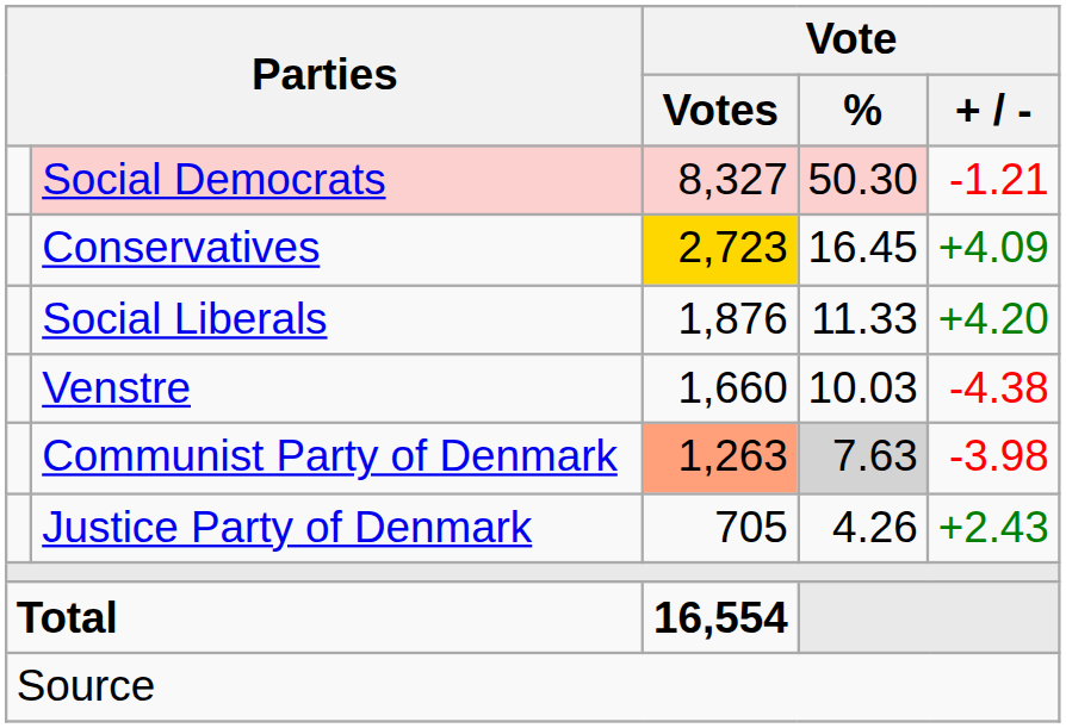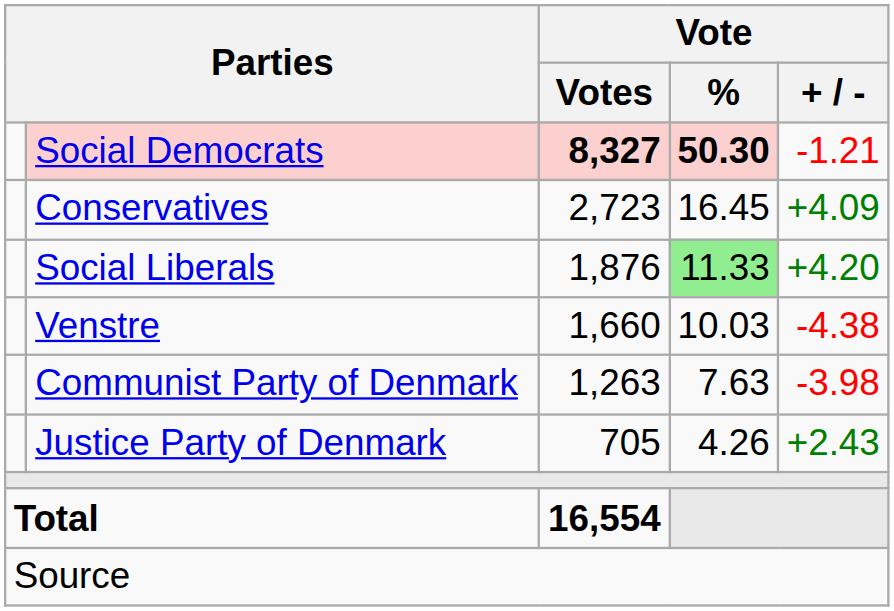Social Democrats | Vote / Votes: normal -> bold
Social Democrats | Vote / %: normal -> bold
Conservatives | Vote / Votes: gold background -> no background
Social Liberals | Vote / %: no background -> lightgreen background
Communist Party of Denmark | Vote / Votes: lightsalmon background -> no background
Communist Party of Denmark | Vote / %: lightgrey background -> no background
